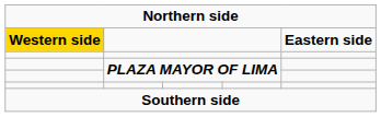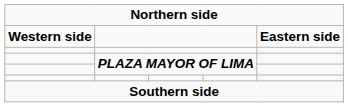Western side | column 1: gold background -> no background
